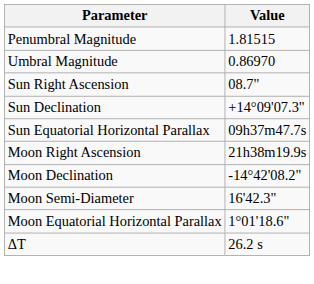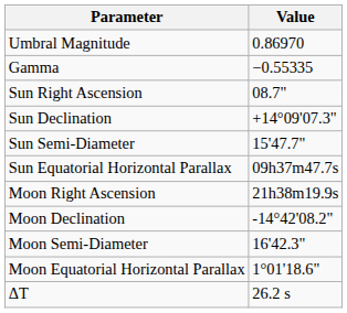- row: Penumbral Magnitude | 1.81515
+ row: Gamma | −0.55335
+ row: Sun Semi-Diameter | 15'47.7"
